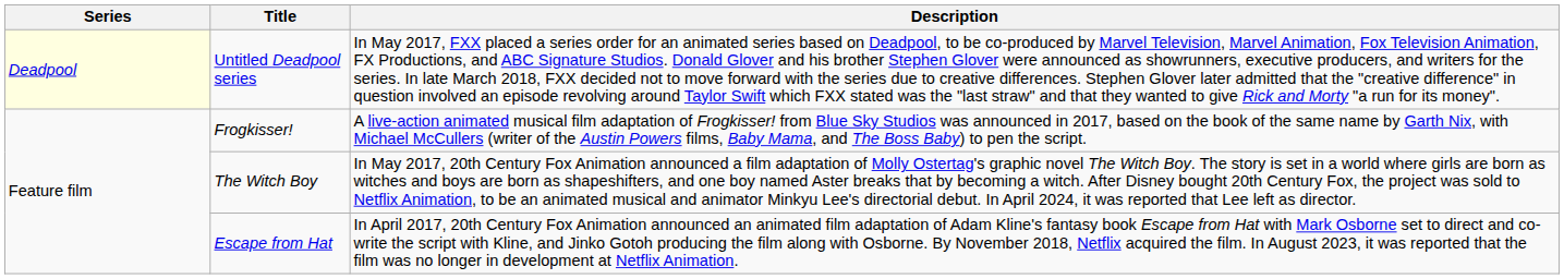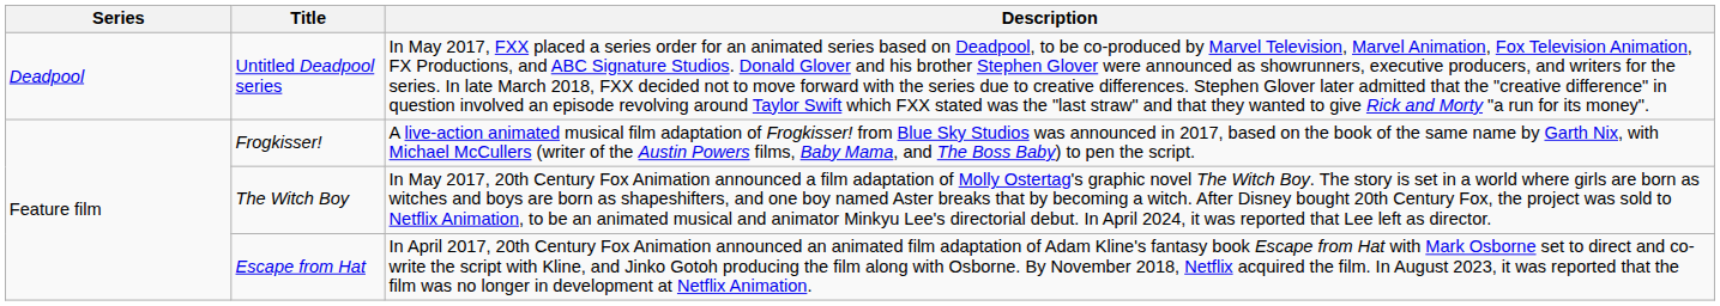Untitled Deadpool series | Series: lightyellow background -> no background
